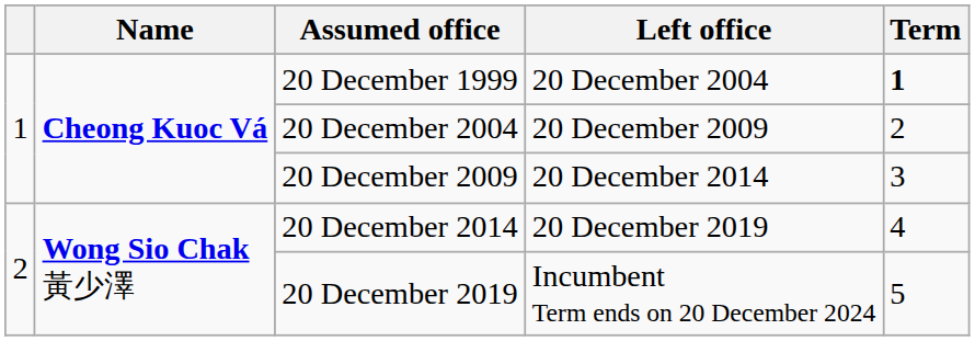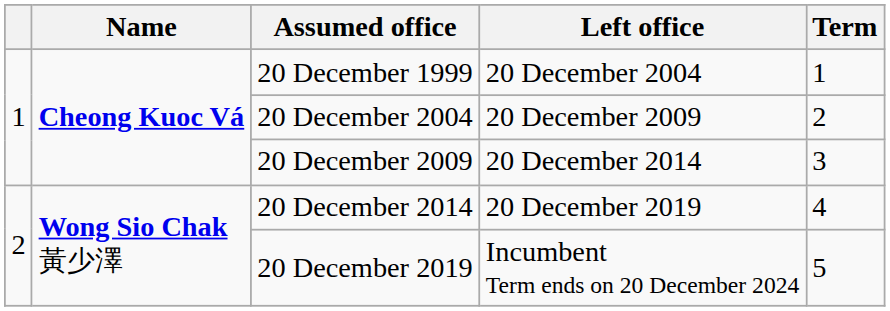20 December 1999 | Term: bold -> normal
